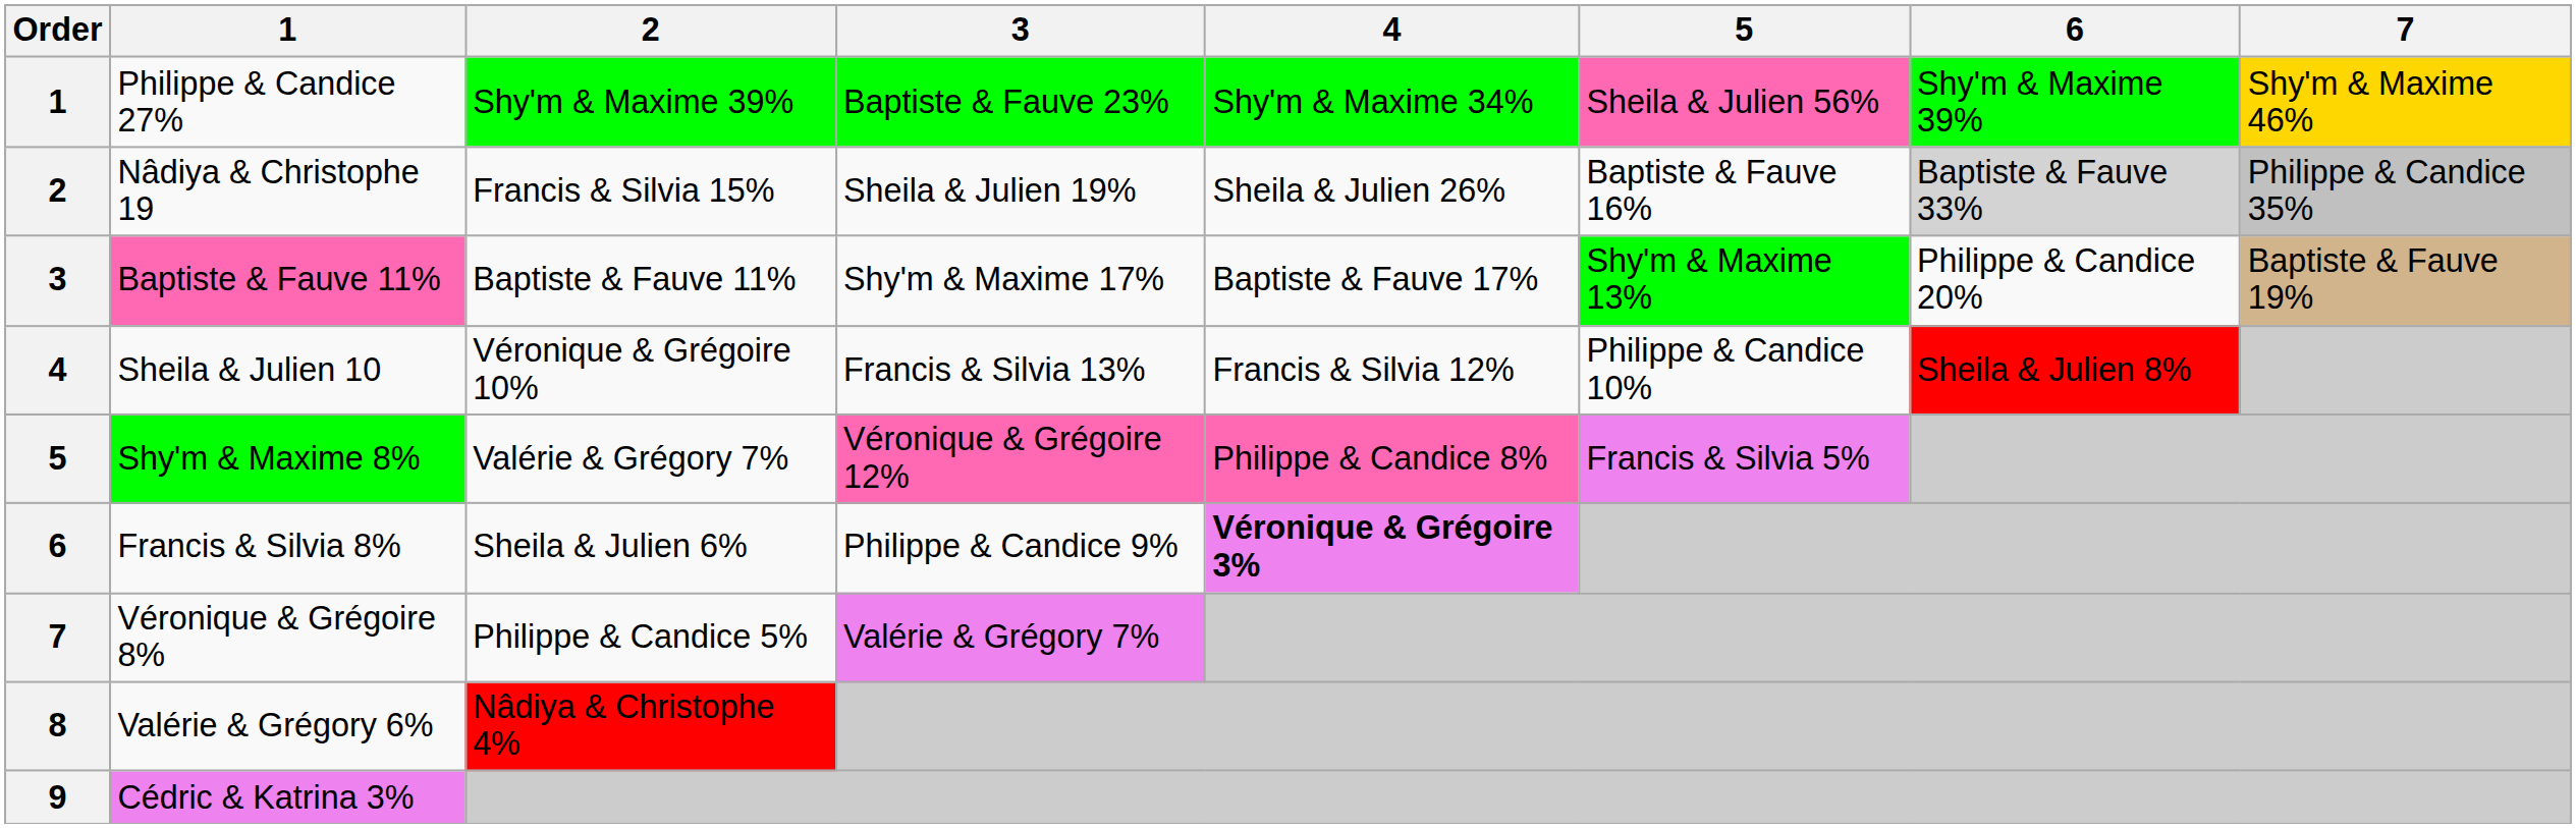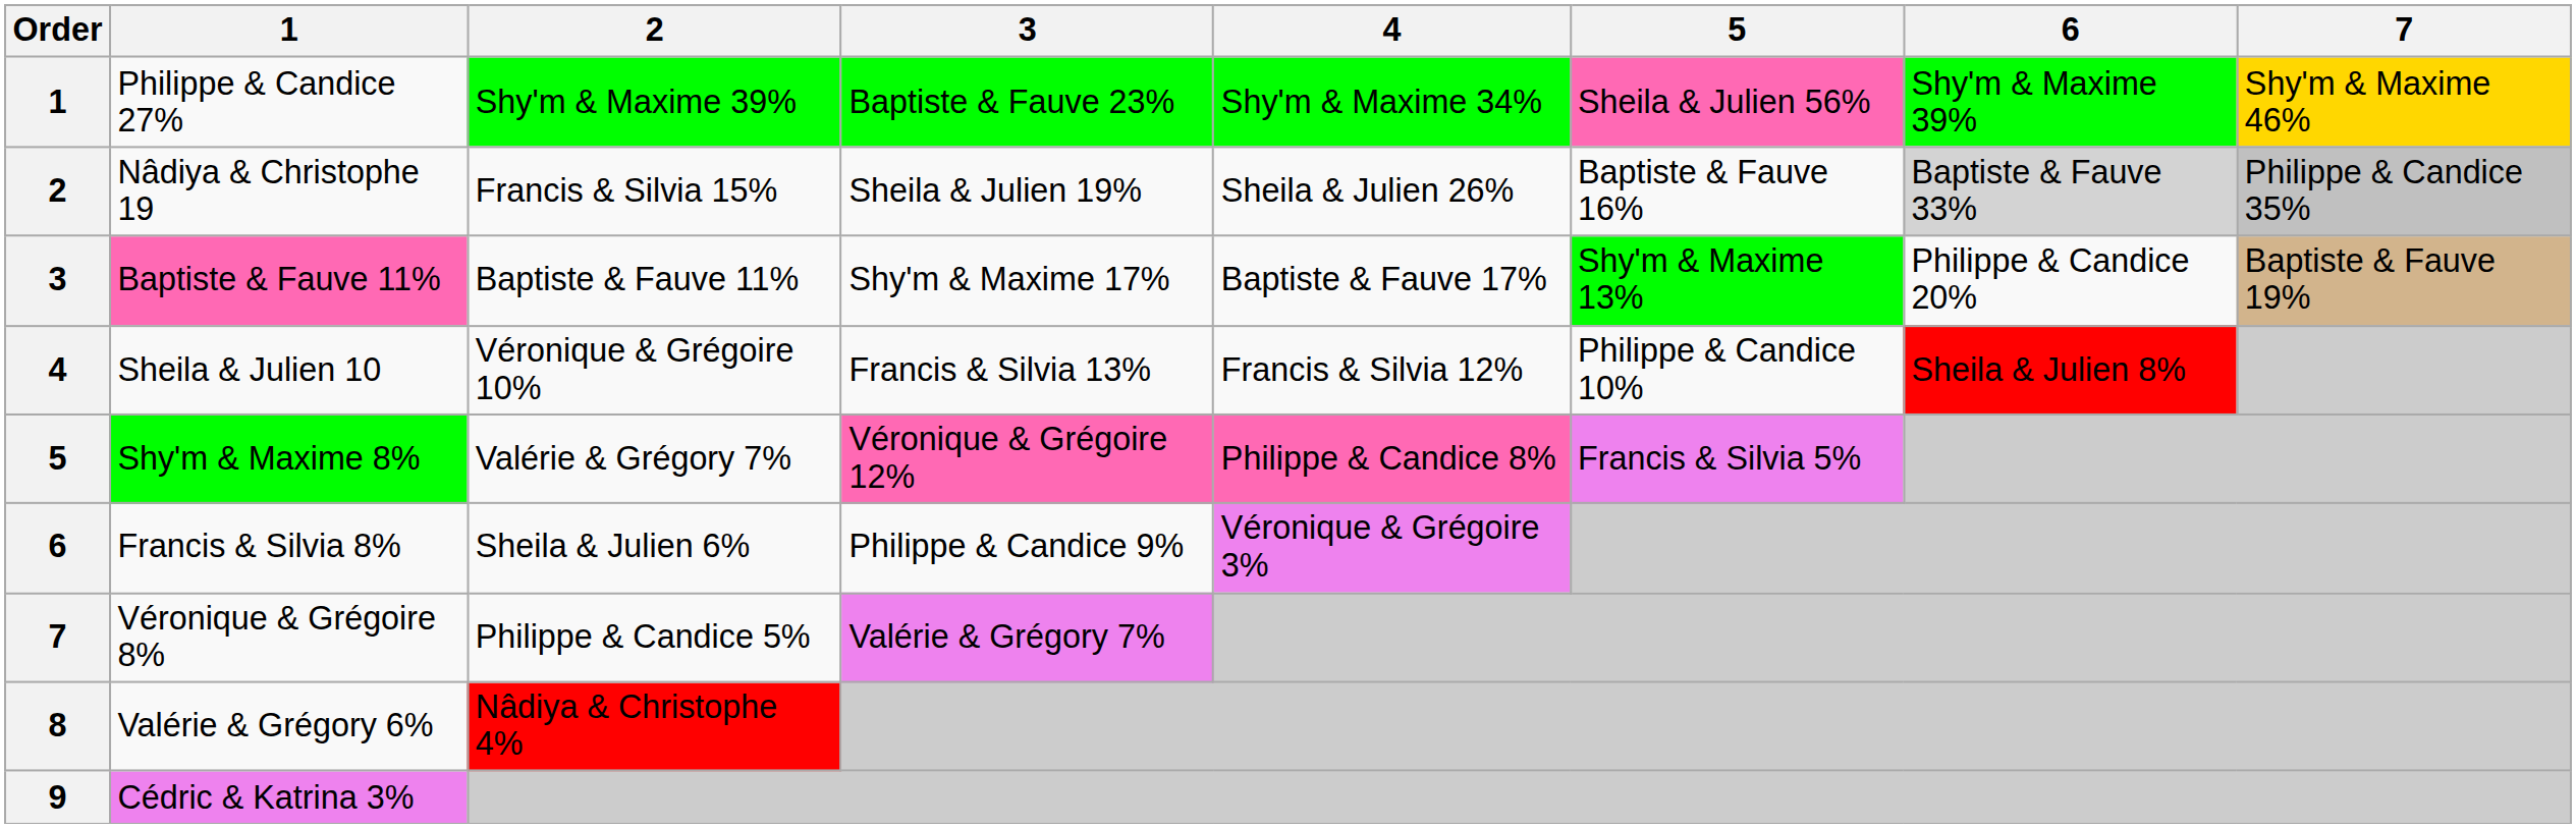Francis & Silvia 8% | 4: bold -> normal
